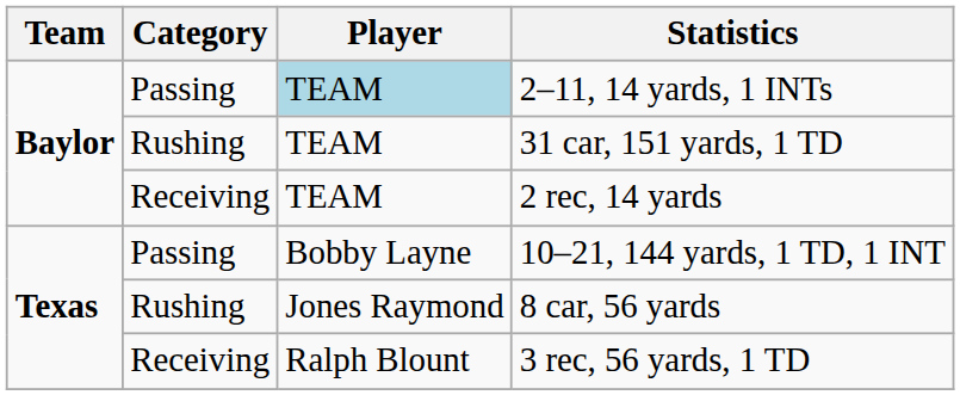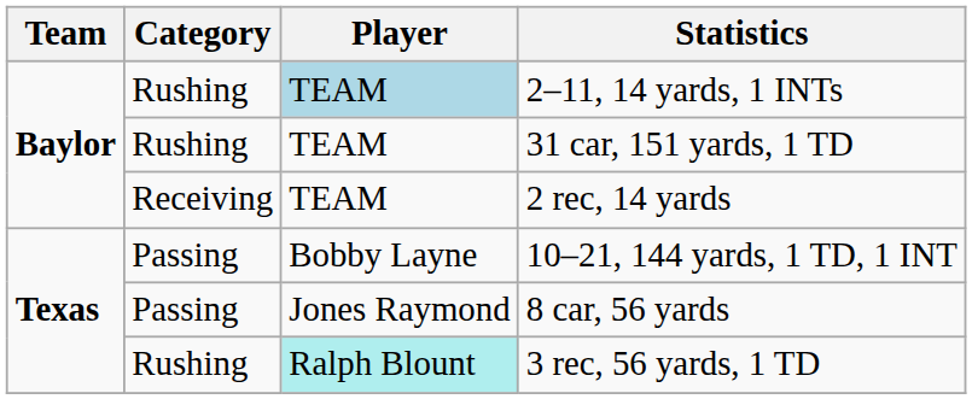2–11, 14 yards, 1 INTs | Category: Passing -> Rushing
8 car, 56 yards | Category: Rushing -> Passing
3 rec, 56 yards, 1 TD | Category: Receiving -> Rushing
3 rec, 56 yards, 1 TD | Player: no background -> paleturquoise background
